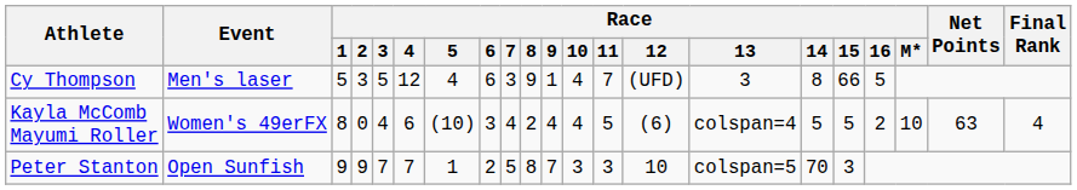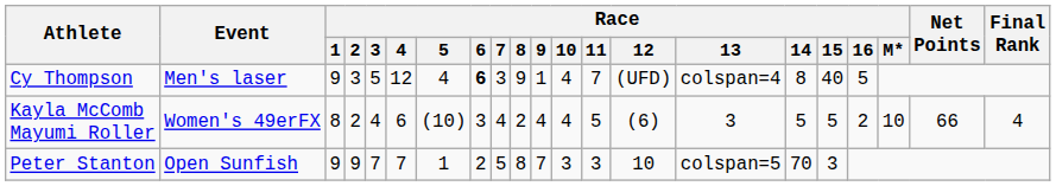Cy Thompson | Race / 1: 5 -> 9
Cy Thompson | Race / 6: normal -> bold
Cy Thompson | Race / 13: 3 -> colspan=4
Cy Thompson | Race / 15: 66 -> 40
Kayla McComb Mayumi Roller | Race / 2: 0 -> 2
Kayla McComb Mayumi Roller | Race / 13: colspan=4 -> 3
Kayla McComb Mayumi Roller | Net Points: 63 -> 66
